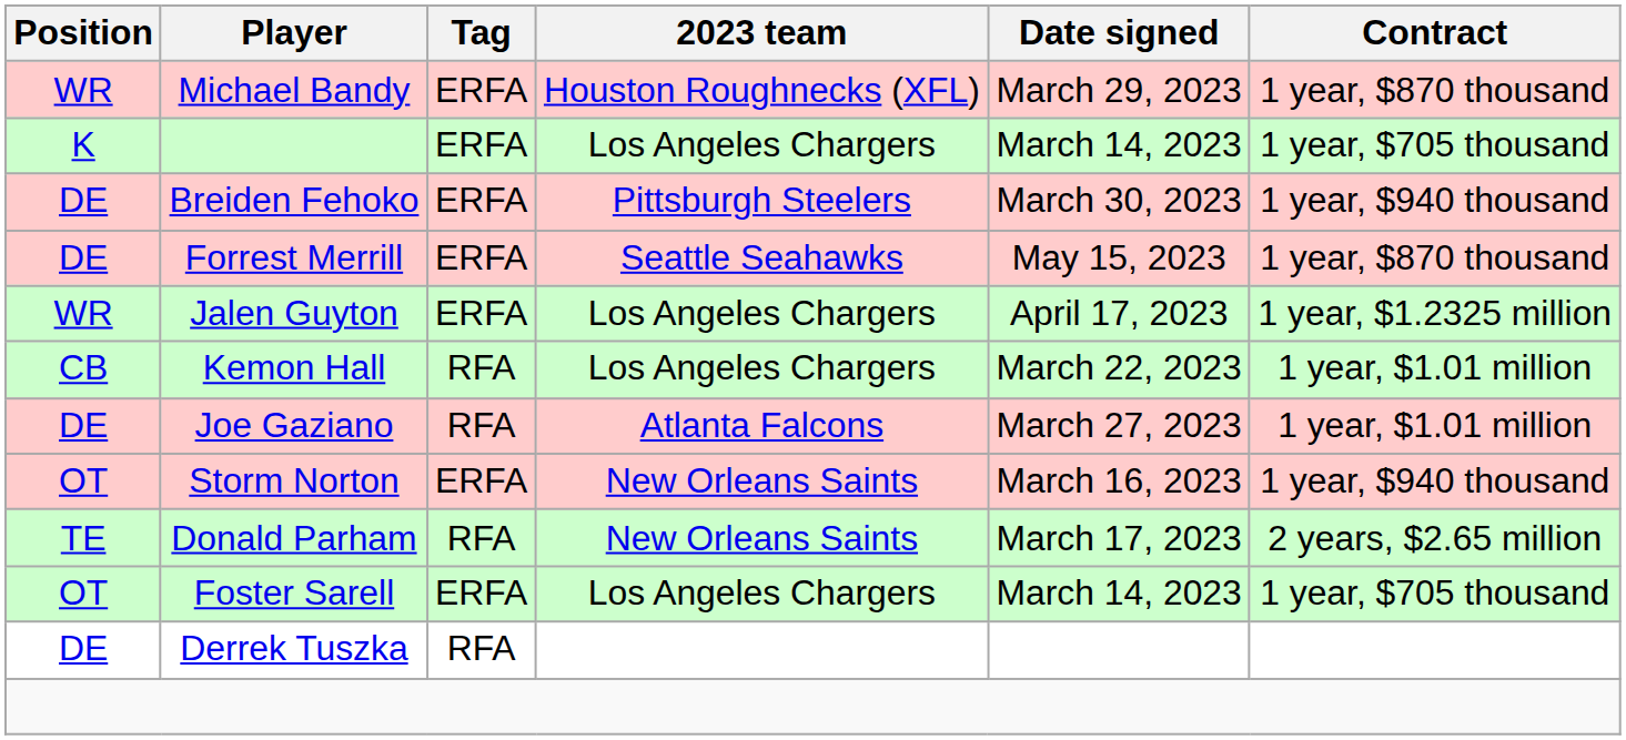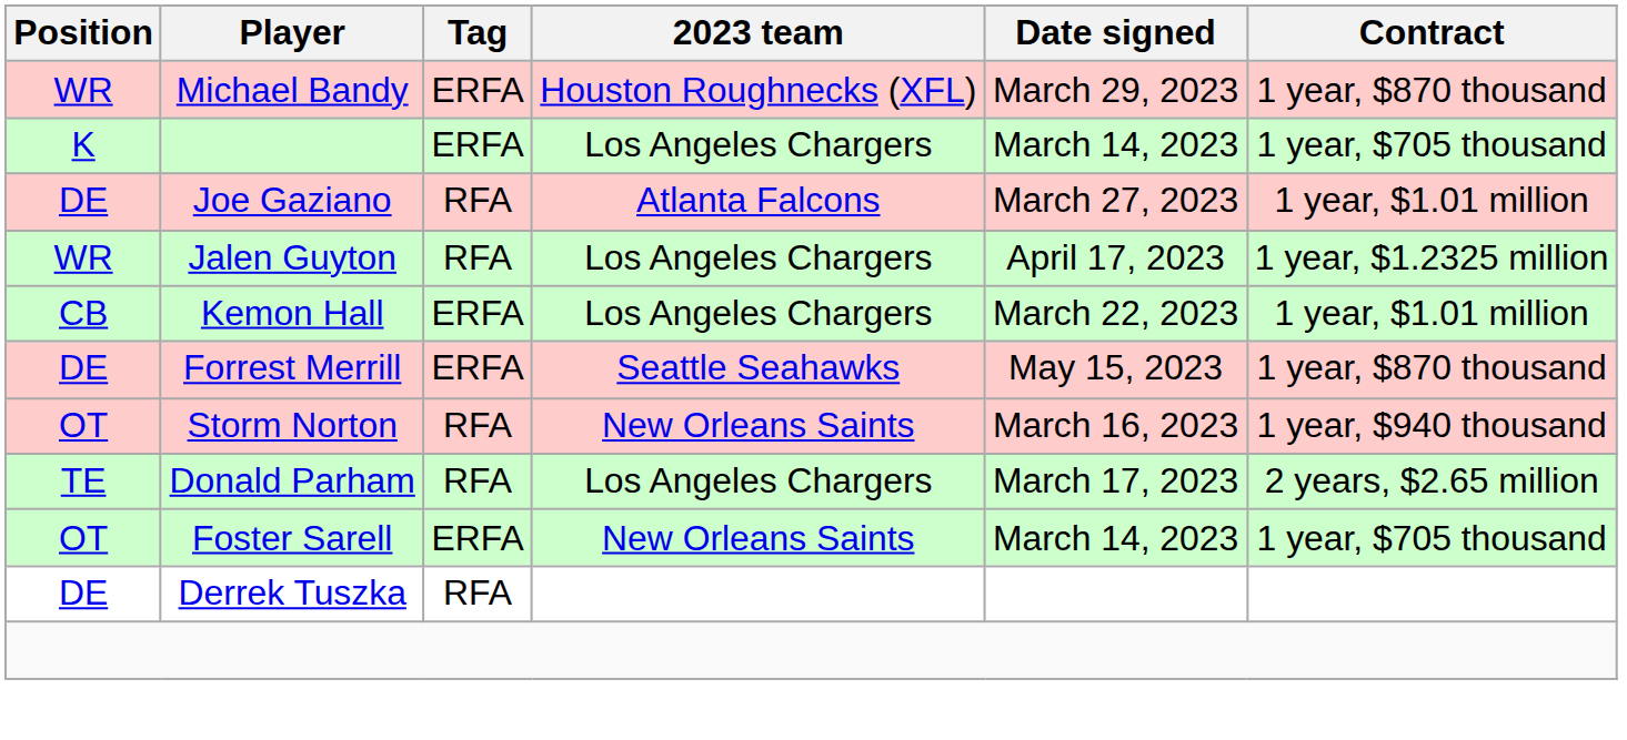- row: DE | Breiden Fehoko | ERFA | Pittsburgh Steelers | March 30, 2023 | 1 year, $940 thousand
rows swapped: Joe Gaziano <-> Forrest Merrill
Jalen Guyton | Tag: ERFA -> RFA
Kemon Hall | Tag: RFA -> ERFA
Storm Norton | Tag: ERFA -> RFA
Donald Parham | 2023 team: New Orleans Saints -> Los Angeles Chargers
Foster Sarell | 2023 team: Los Angeles Chargers -> New Orleans Saints
